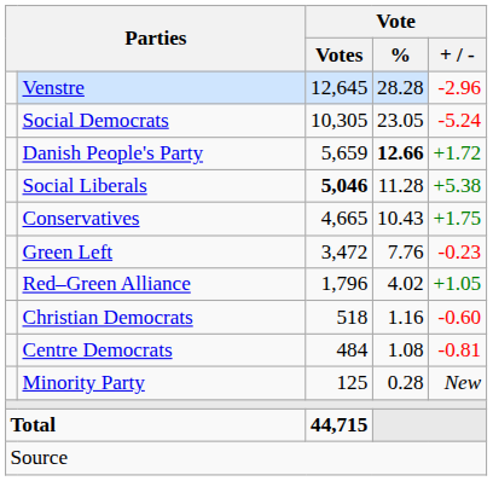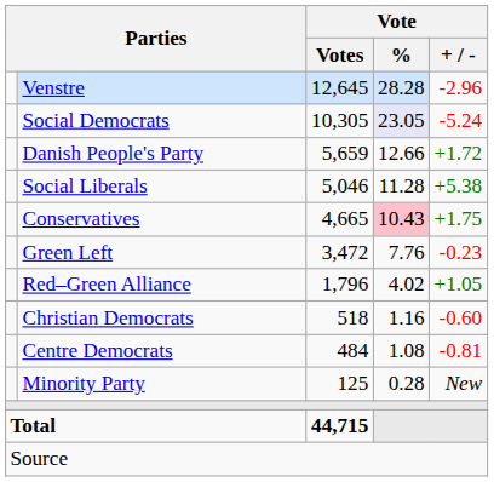Social Democrats | Vote / %: no background -> lavender background
Danish People's Party | Vote / %: bold -> normal
Social Liberals | Vote / Votes: bold -> normal
Conservatives | Vote / %: no background -> pink background
